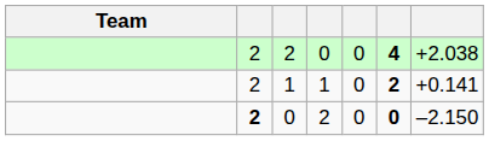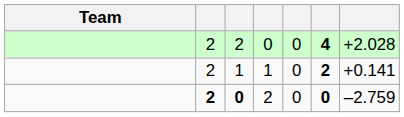row 2 | column 7: +2.038 -> +2.028
row 4 | column 3: normal -> bold
row 4 | column 7: –2.150 -> –2.759
